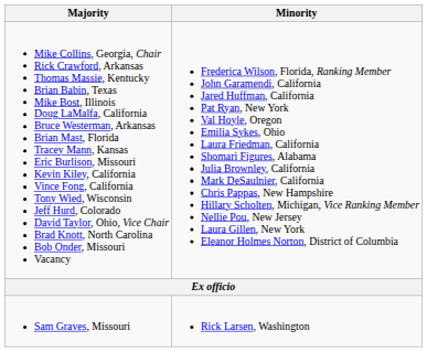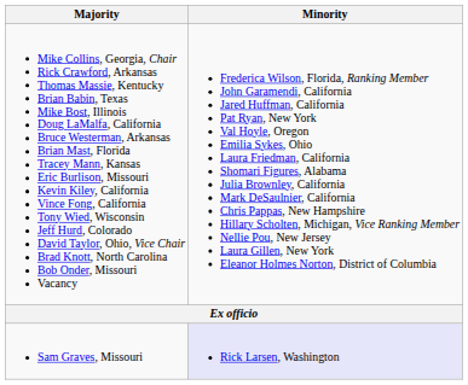Sam Graves, Missouri | Minority: no background -> lavender background
